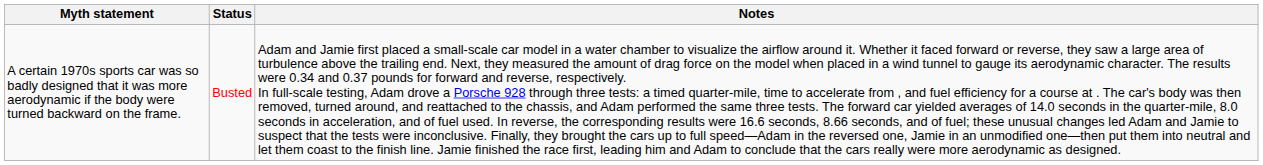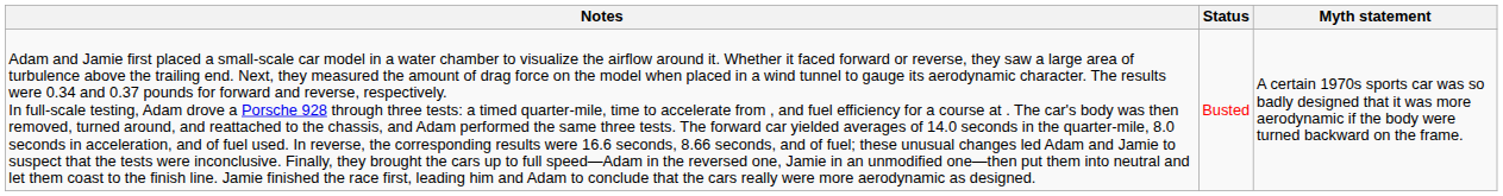columns swapped: Myth statement <-> Notes
